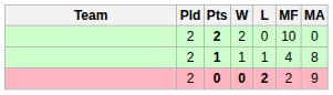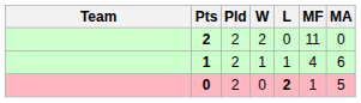columns swapped: Pts <-> Pld
row 2 | MF: 10 -> 11
row 3 | MA: 8 -> 6
row 4 | W: bold -> normal
row 4 | MF: 2 -> 1
row 4 | MA: 9 -> 5
